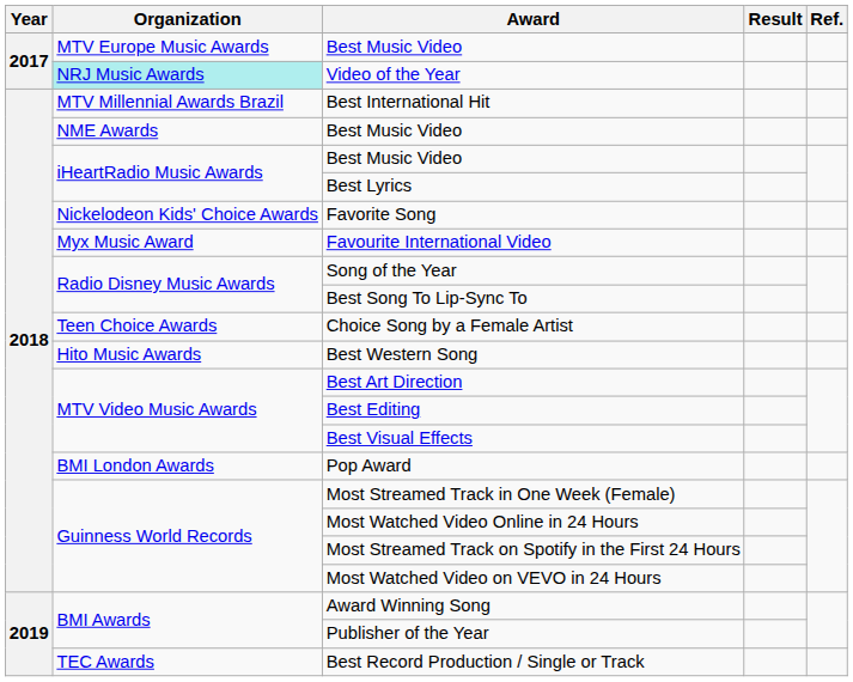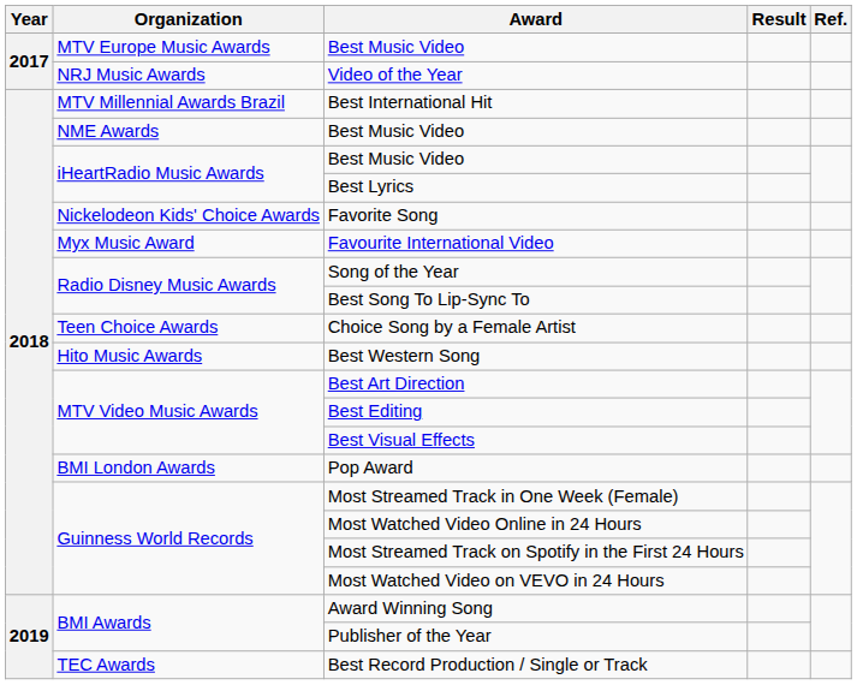Video of the Year | Organization: paleturquoise background -> no background
